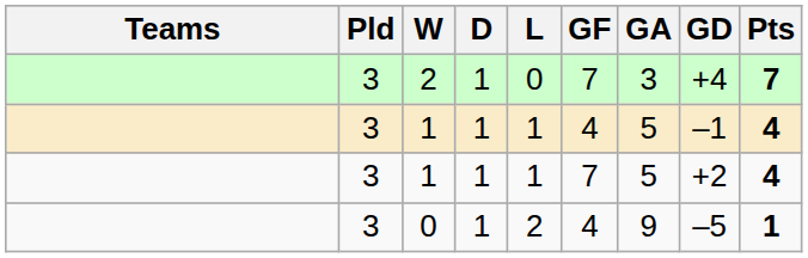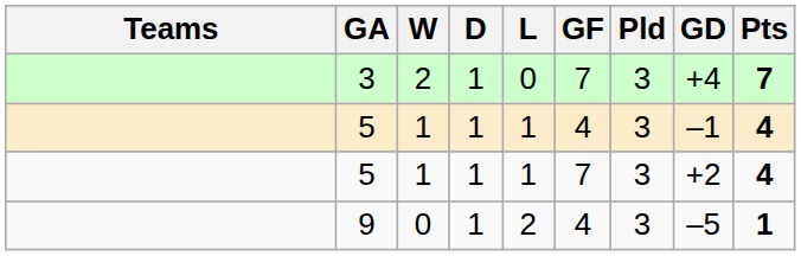columns swapped: Pld <-> GA
